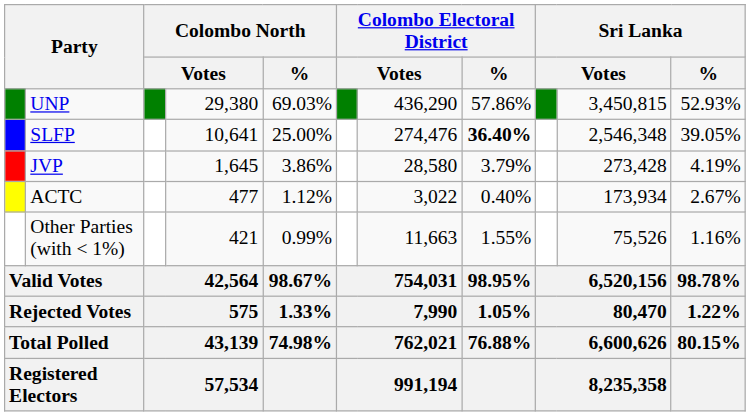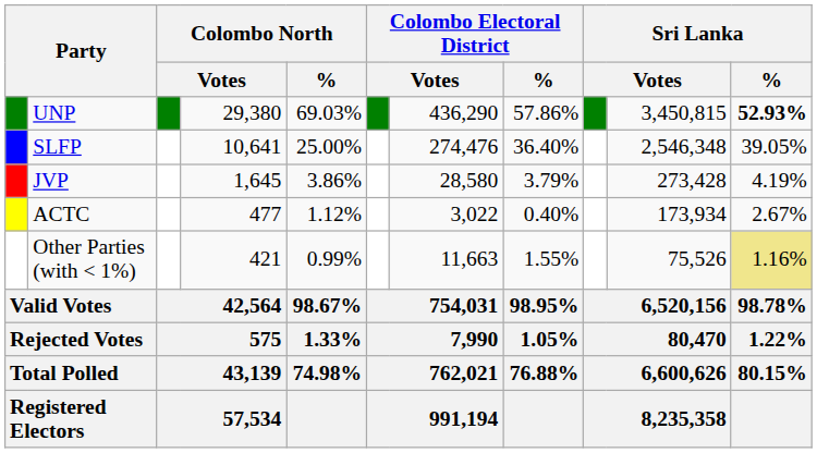UNP | Sri Lanka / %: normal -> bold
SLFP | Colombo Electoral District / %: bold -> normal
Other Parties (with < 1%) | Sri Lanka / %: no background -> khaki background
